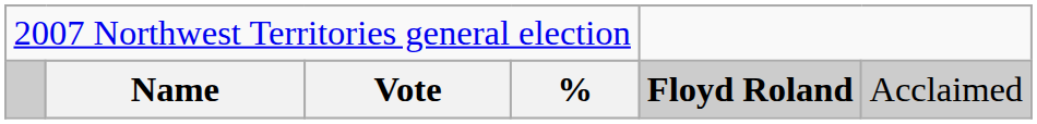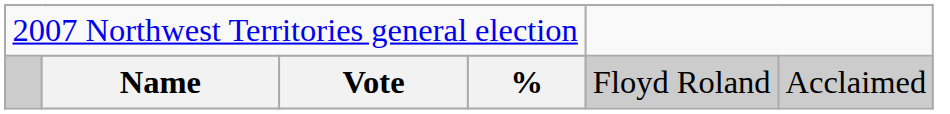Name | column 5: bold -> normal
